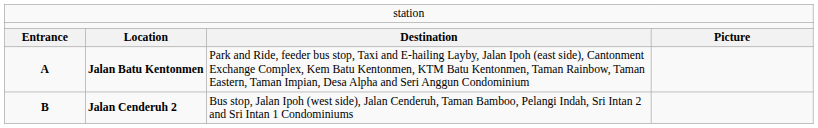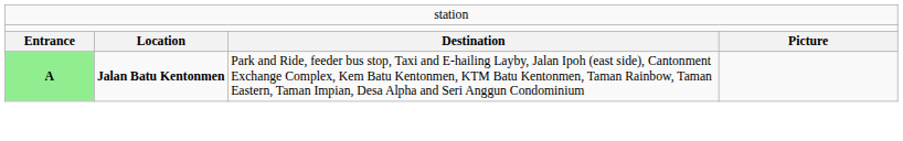Jalan Batu Kentonmen | column 1: no background -> lightgreen background
- row: B | Jalan Cenderuh 2 | Bus stop, Jalan Ipoh (west side), Jalan Cenderuh, Taman Bamboo, Pelangi Indah, Sri Intan 2 and Sri Intan 1 Condominiums
